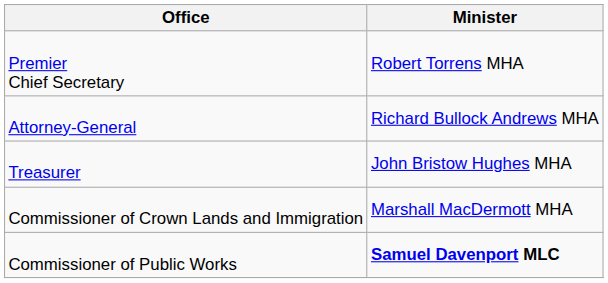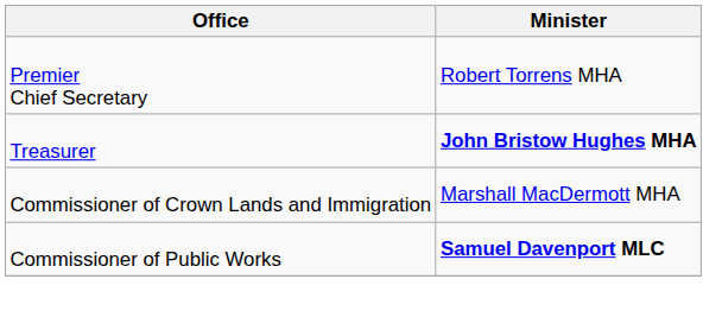- row: Attorney-General | Richard Bullock Andrews MHA
Treasurer | Minister: normal -> bold
